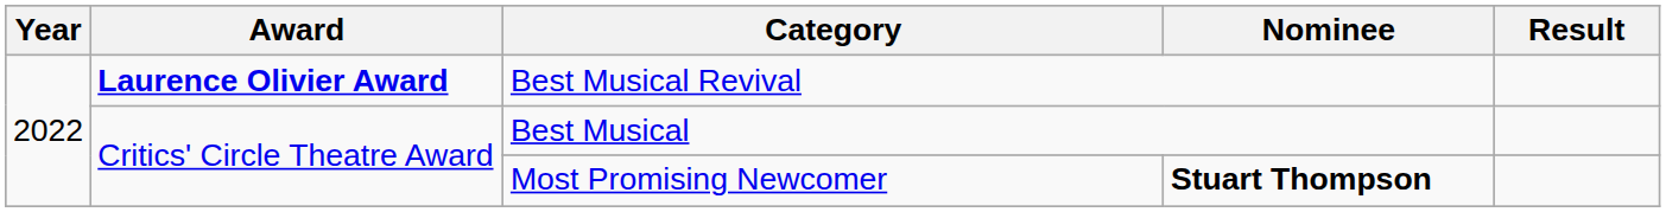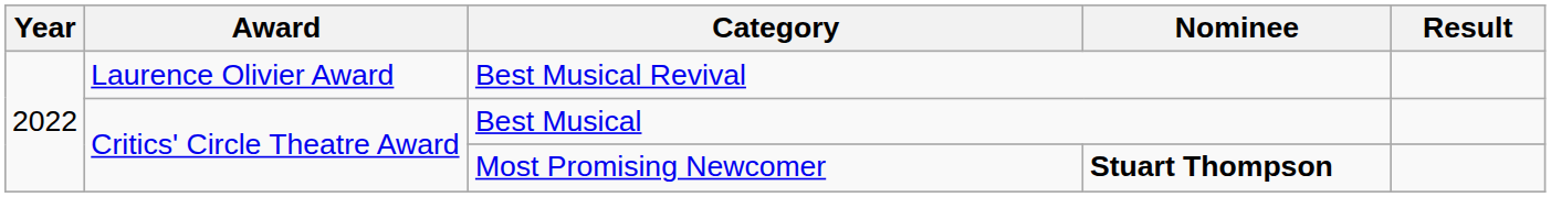Best Musical Revival | Award: bold -> normal
